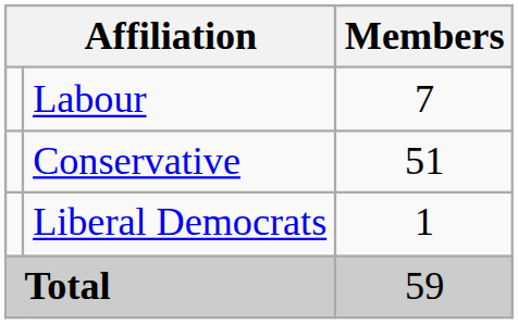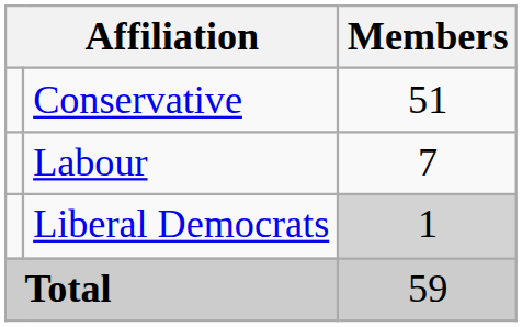rows swapped: Conservative <-> Labour
Liberal Democrats | Members: no background -> lightgrey background
